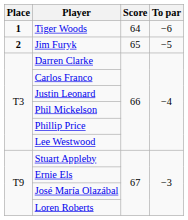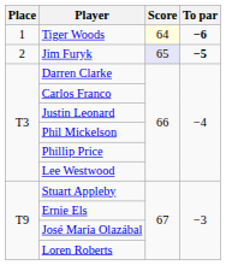Tiger Woods | Place: bold -> normal
Tiger Woods | Score: no background -> lightyellow background
Tiger Woods | To par: normal -> bold
Jim Furyk | Place: bold -> normal
Jim Furyk | Score: no background -> lavender background
Jim Furyk | To par: normal -> bold
